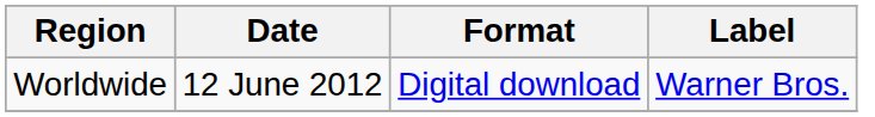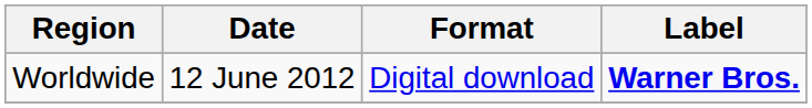Worldwide | Label: normal -> bold
